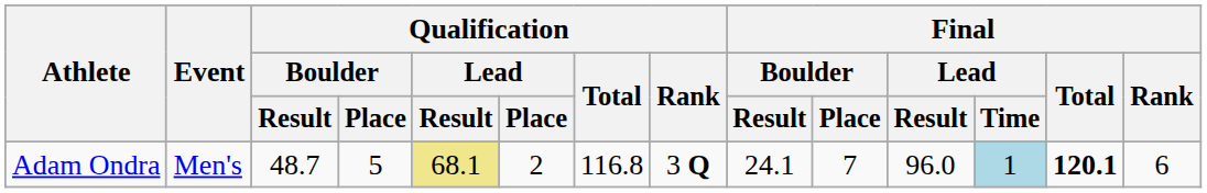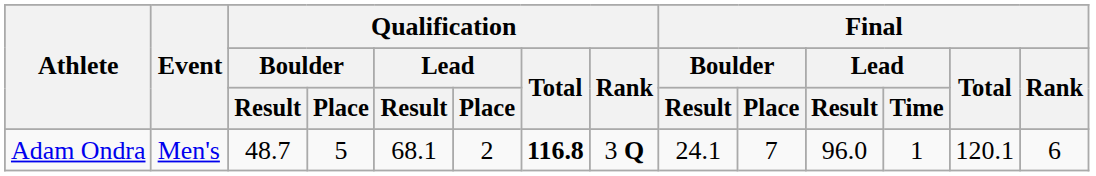Adam Ondra | Qualification / Lead / Result: khaki background -> no background
Adam Ondra | Qualification / Total: normal -> bold
Adam Ondra | Final / Lead / Time: lightblue background -> no background
Adam Ondra | Final / Total: bold -> normal
